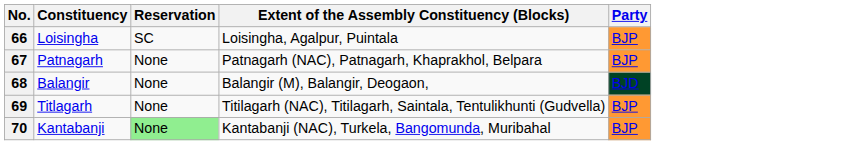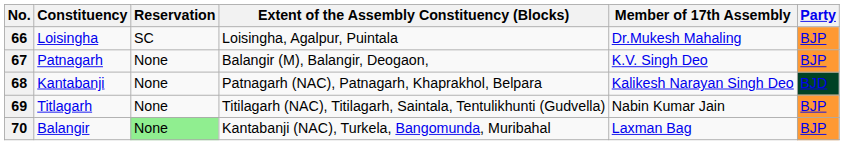+ column: Member of 17th Assembly | Dr.Mukesh Mahaling | K.V. Singh Deo | Kalikesh Narayan Singh Deo | Nabin Kumar Jain | Laxman Bag
67 | Extent of the Assembly Constituency (Blocks): Patnagarh (NAC), Patnagarh, Khaprakhol, Belpara -> Balangir (M), Balangir, Deogaon,
68 | Constituency: Balangir -> Kantabanji
68 | Extent of the Assembly Constituency (Blocks): Balangir (M), Balangir, Deogaon, -> Patnagarh (NAC), Patnagarh, Khaprakhol, Belpara
70 | Constituency: Kantabanji -> Balangir
